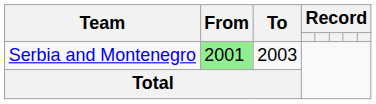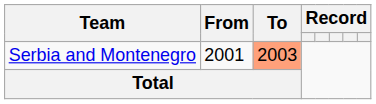Serbia and Montenegro | From: lightgreen background -> no background
Serbia and Montenegro | To: no background -> lightsalmon background
